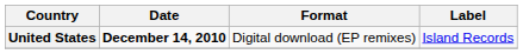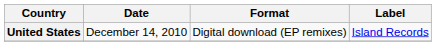United States | Date: bold -> normal
